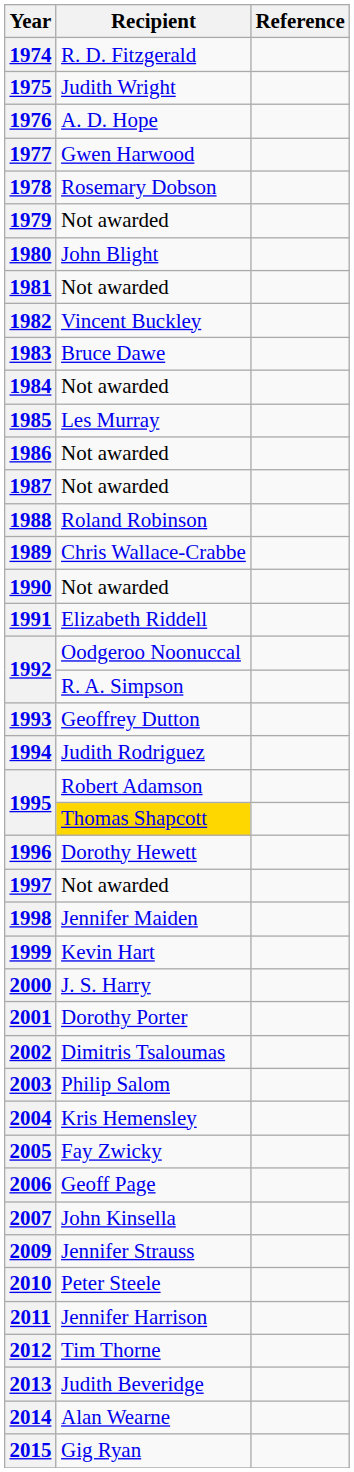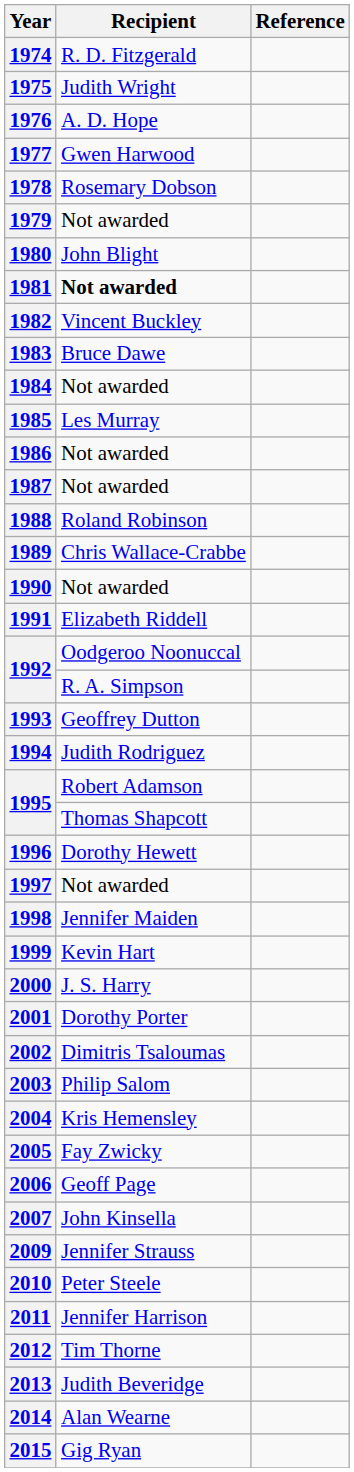1981 | Recipient: normal -> bold
1995 / Thomas Shapcott | Recipient: gold background -> no background
